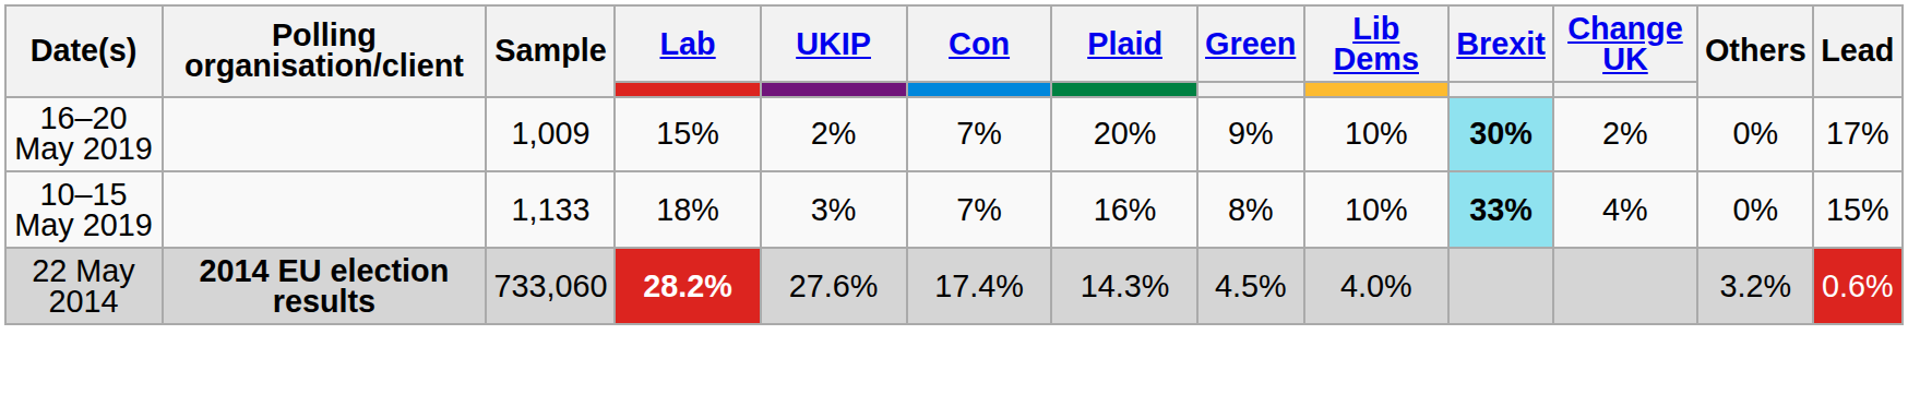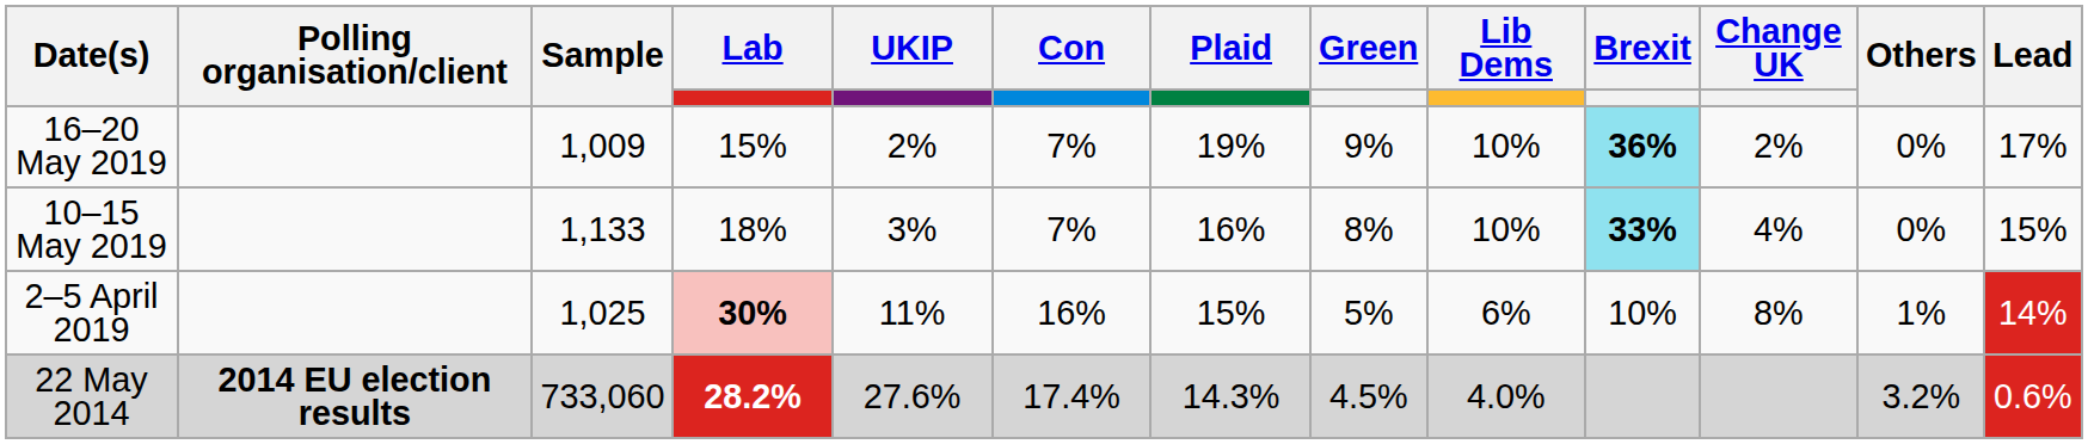16–20 May 2019 | Plaid: 20% -> 19%
16–20 May 2019 | Brexit: 30% -> 36%
+ row: 2–5 April 2019 | 1,025 | 30% | 11% | 16% | 15% | 5% | 6% | 10% | 8% | 1% | 14%
